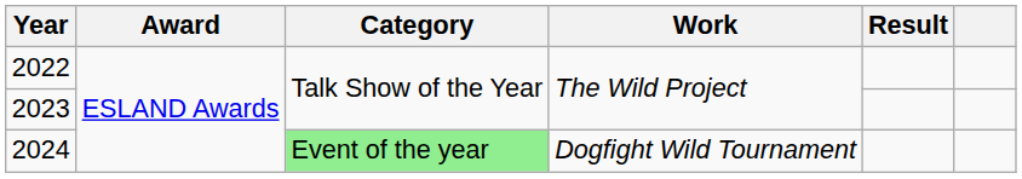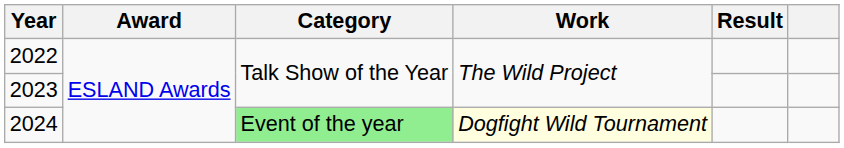2024 | Work: no background -> lightyellow background
